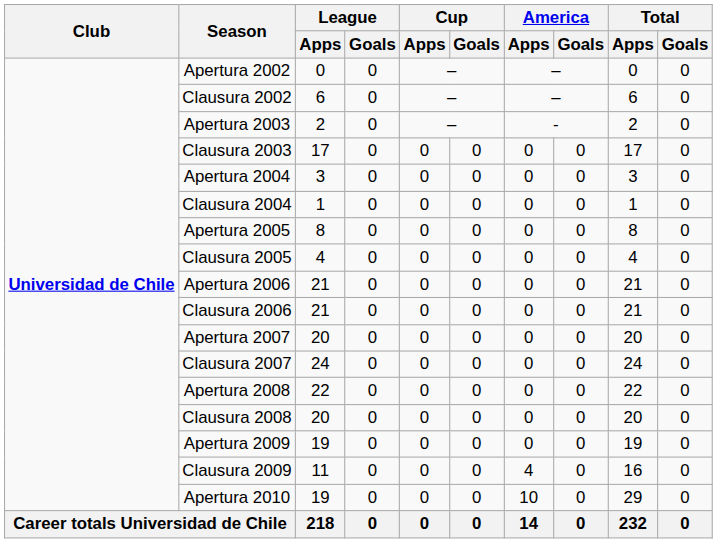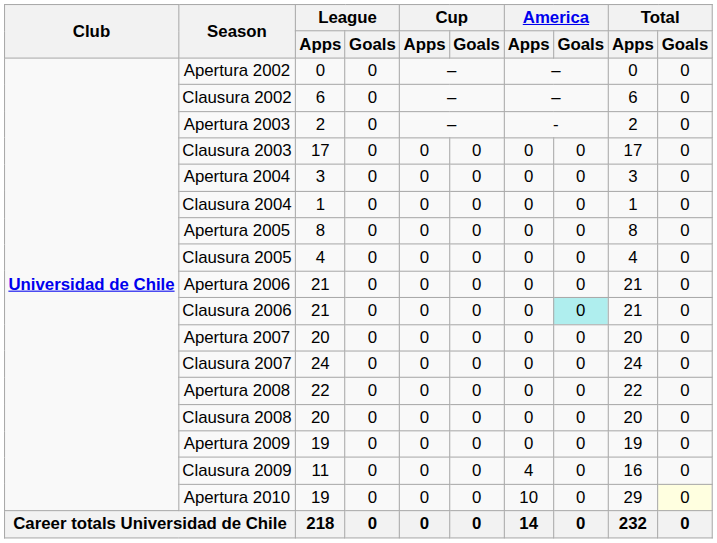Clausura 2006 | America / Goals: no background -> paleturquoise background
Apertura 2010 | Total / Goals: no background -> lightyellow background
